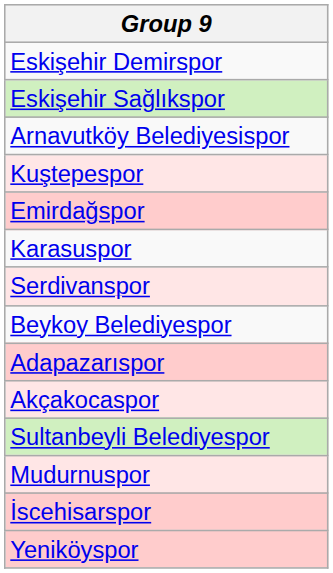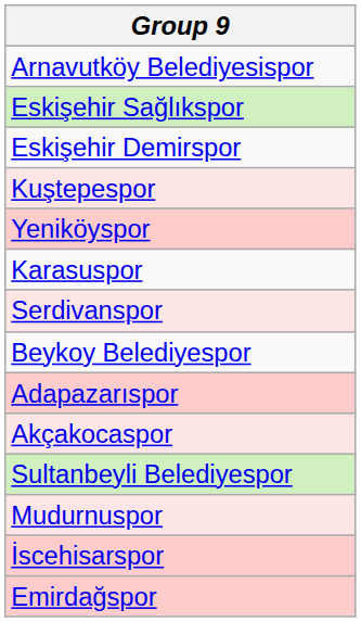row 2 | column 1: Eskişehir Demirspor -> Arnavutköy Belediyesispor
row 4 | column 1: Arnavutköy Belediyesispor -> Eskişehir Demirspor
row 6 | column 1: Emirdağspor -> Yeniköyspor
row 15 | column 1: Yeniköyspor -> Emirdağspor
